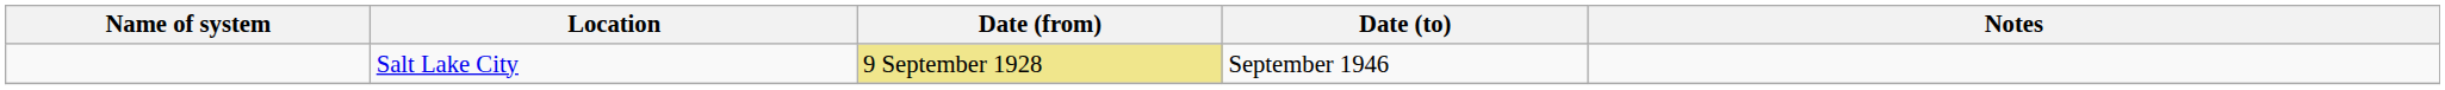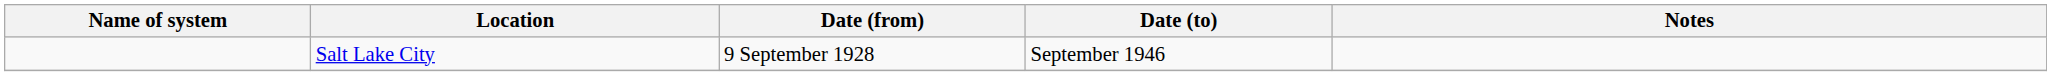Salt Lake City | Date (from): khaki background -> no background
